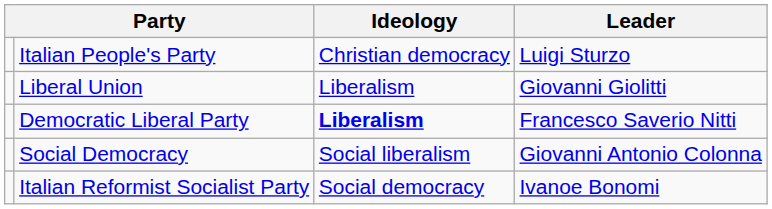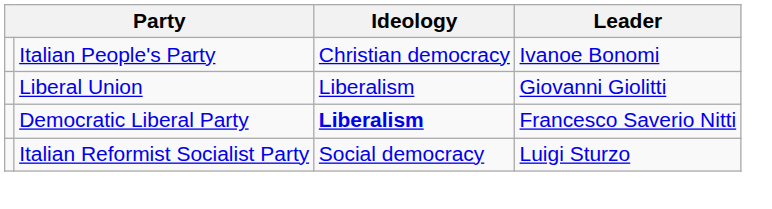Italian People's Party | Leader: Luigi Sturzo -> Ivanoe Bonomi
- row: Social Democracy | Social liberalism | Giovanni Antonio Colonna
Italian Reformist Socialist Party | Leader: Ivanoe Bonomi -> Luigi Sturzo
